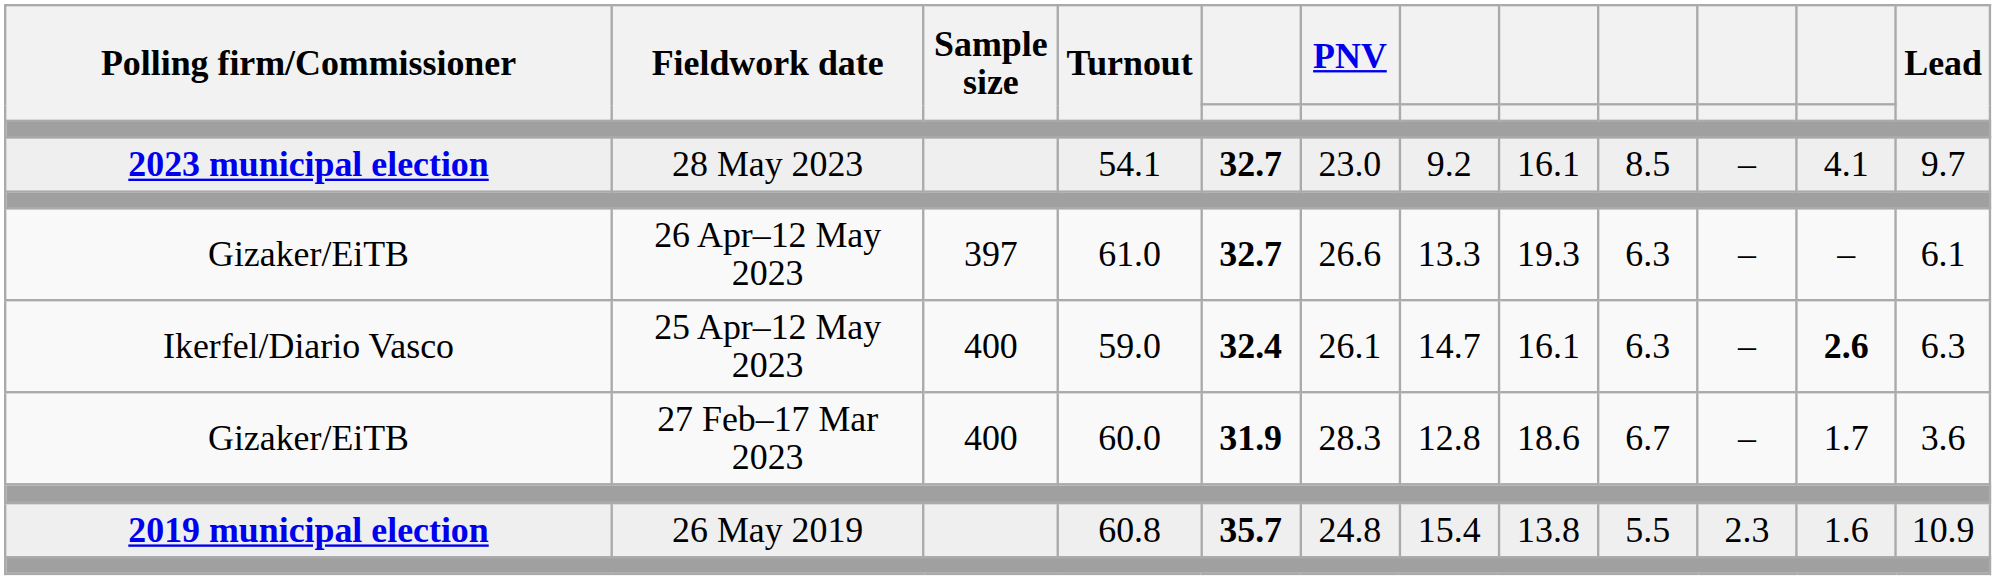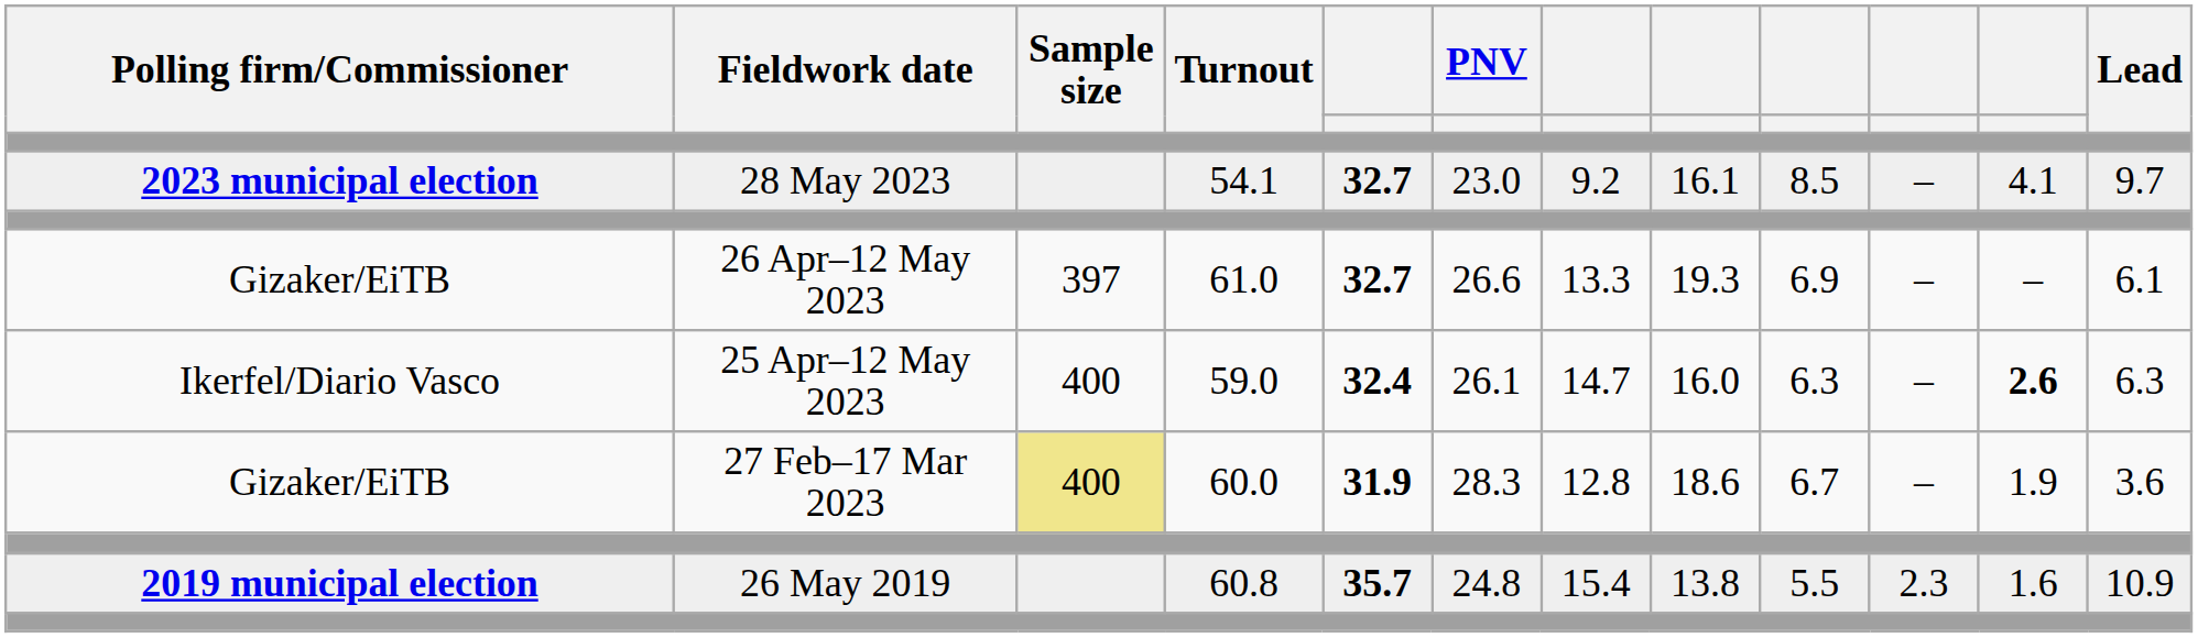26 Apr–12 May 2023 | column 9: 6.3 -> 6.9
25 Apr–12 May 2023 | column 8: 16.1 -> 16.0
27 Feb–17 Mar 2023 | Sample size: no background -> khaki background
27 Feb–17 Mar 2023 | column 11: 1.7 -> 1.9
